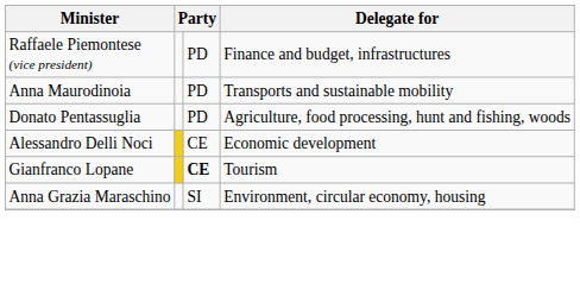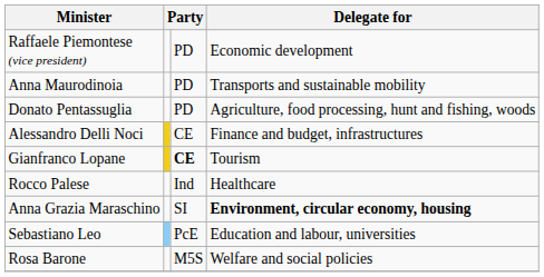Raffaele Piemontese (vice president) | Delegate for: Finance and budget, infrastructures -> Economic development
Alessandro Delli Noci | Delegate for: Economic development -> Finance and budget, infrastructures
+ row: Rocco Palese | Ind | Healthcare
Anna Grazia Maraschino | Delegate for: normal -> bold
+ row: Sebastiano Leo | PcE | Education and labour, universities
+ row: Rosa Barone | M5S | Welfare and social policies
